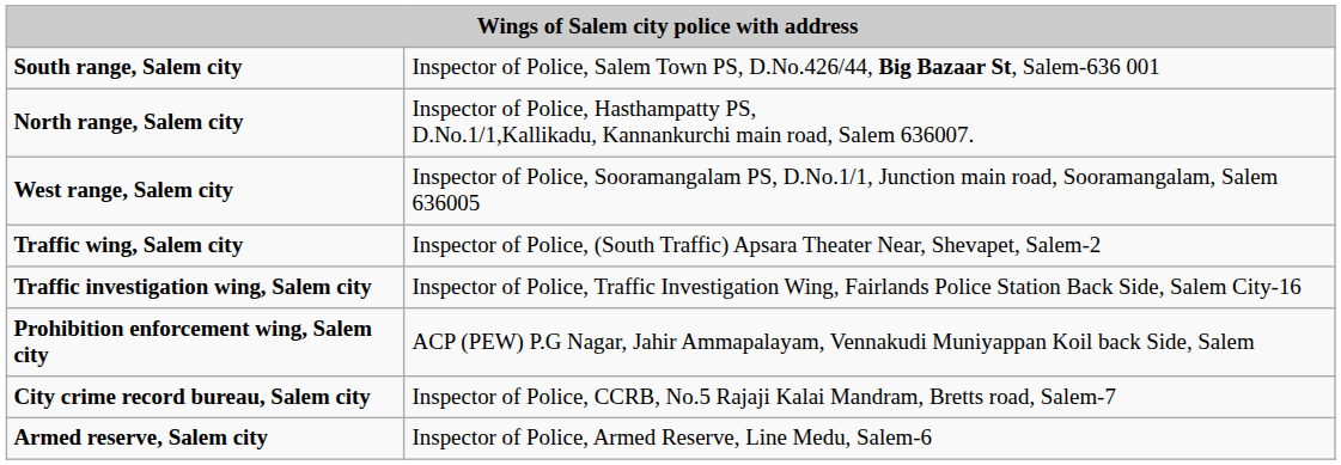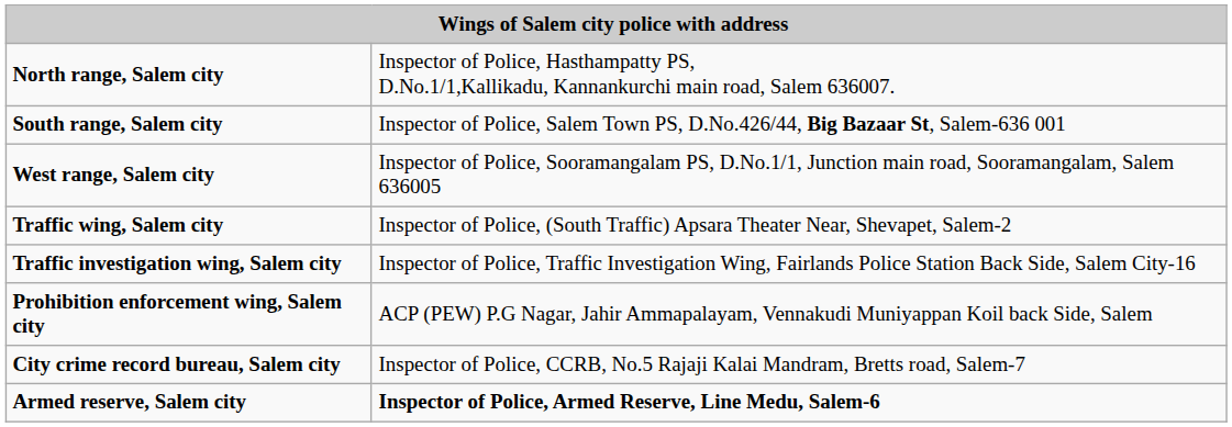rows swapped: South range, Salem city <-> North range, Salem city
Armed reserve, Salem city | column 2: normal -> bold
